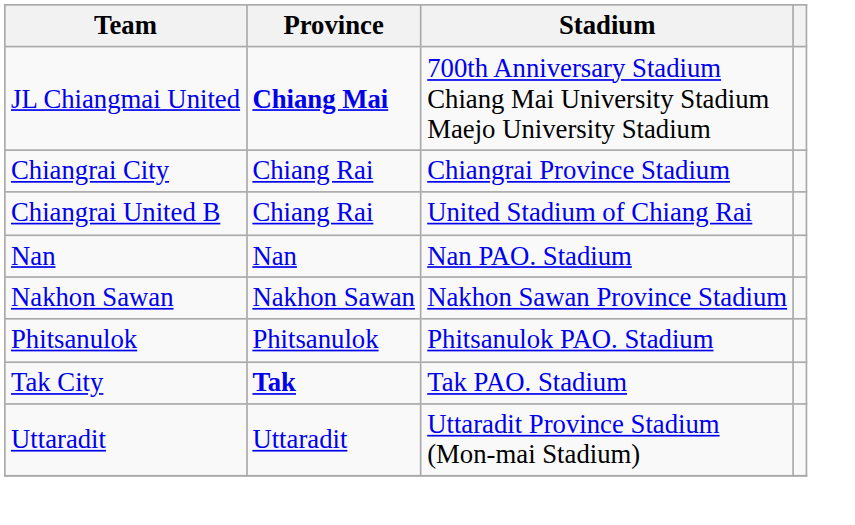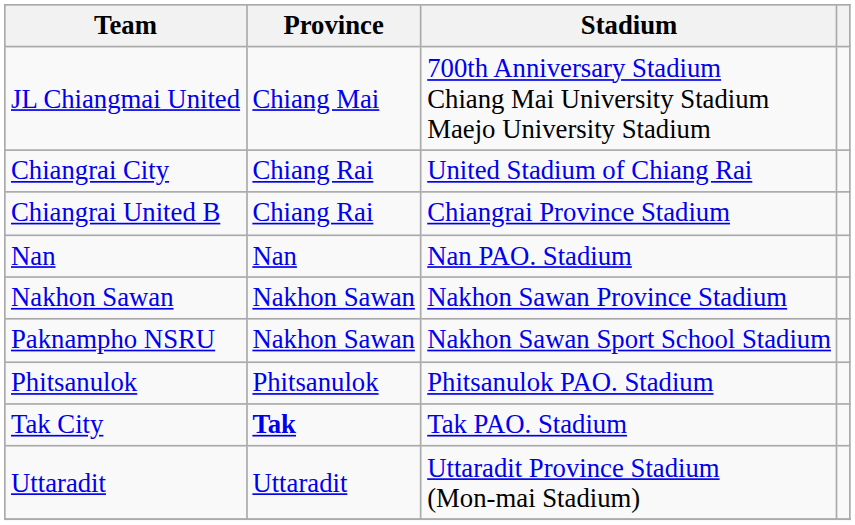JL Chiangmai United | Province: bold -> normal
Chiangrai City | Stadium: Chiangrai Province Stadium -> United Stadium of Chiang Rai
Chiangrai United B | Stadium: United Stadium of Chiang Rai -> Chiangrai Province Stadium
+ row: Paknampho NSRU | Nakhon Sawan | Nakhon Sawan Sport School Stadium
